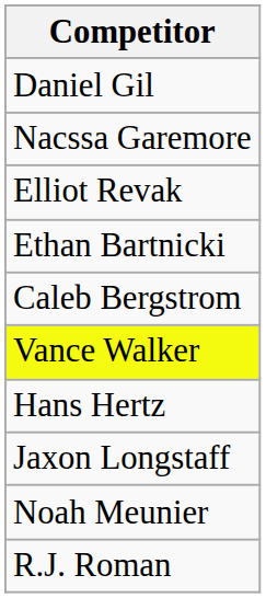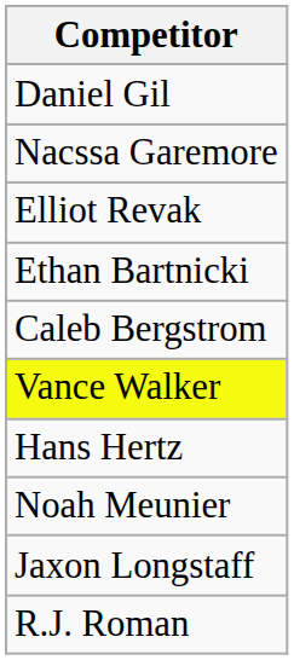row 9 | column 1: Jaxon Longstaff -> Noah Meunier
row 10 | column 1: Noah Meunier -> Jaxon Longstaff
